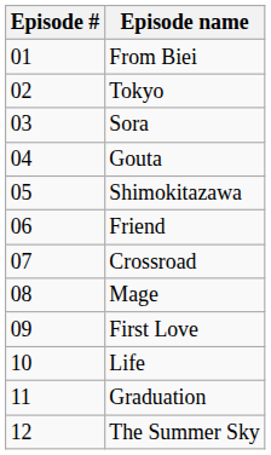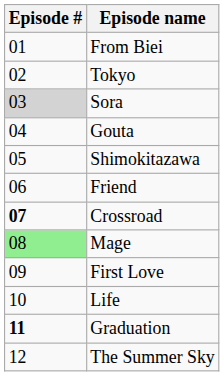Sora | Episode #: no background -> lightgrey background
Crossroad | Episode #: normal -> bold
Mage | Episode #: no background -> lightgreen background
Graduation | Episode #: normal -> bold
